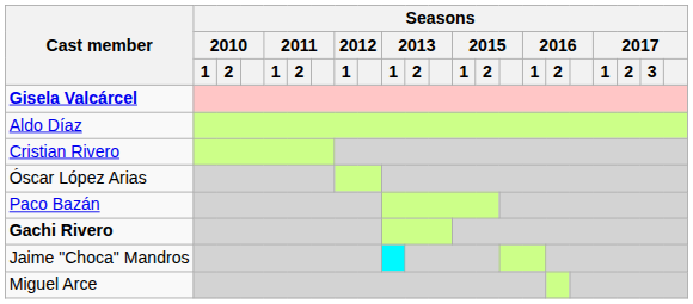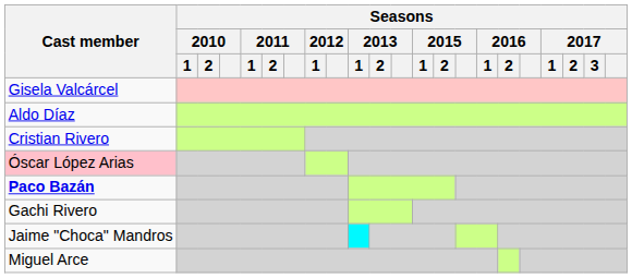Gisela Valcárcel | Cast member: bold -> normal
Óscar López Arias | Cast member: no background -> pink background
Paco Bazán | Cast member: normal -> bold
Gachi Rivero | Cast member: bold -> normal
